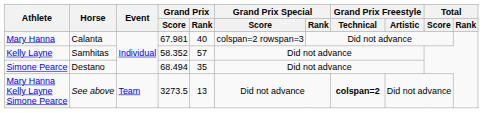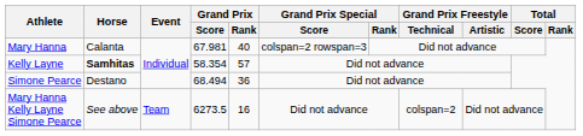Kelly Layne | Horse: normal -> bold
Kelly Layne | Grand Prix / Score: 58.352 -> 58.354
Simone Pearce | Grand Prix / Rank: 35 -> 36
Mary Hanna Kelly Layne Simone Pearce | Grand Prix / Score: 3273.5 -> 6273.5
Mary Hanna Kelly Layne Simone Pearce | Grand Prix / Rank: 13 -> 16
Mary Hanna Kelly Layne Simone Pearce | Grand Prix Freestyle / Technical: bold -> normal
